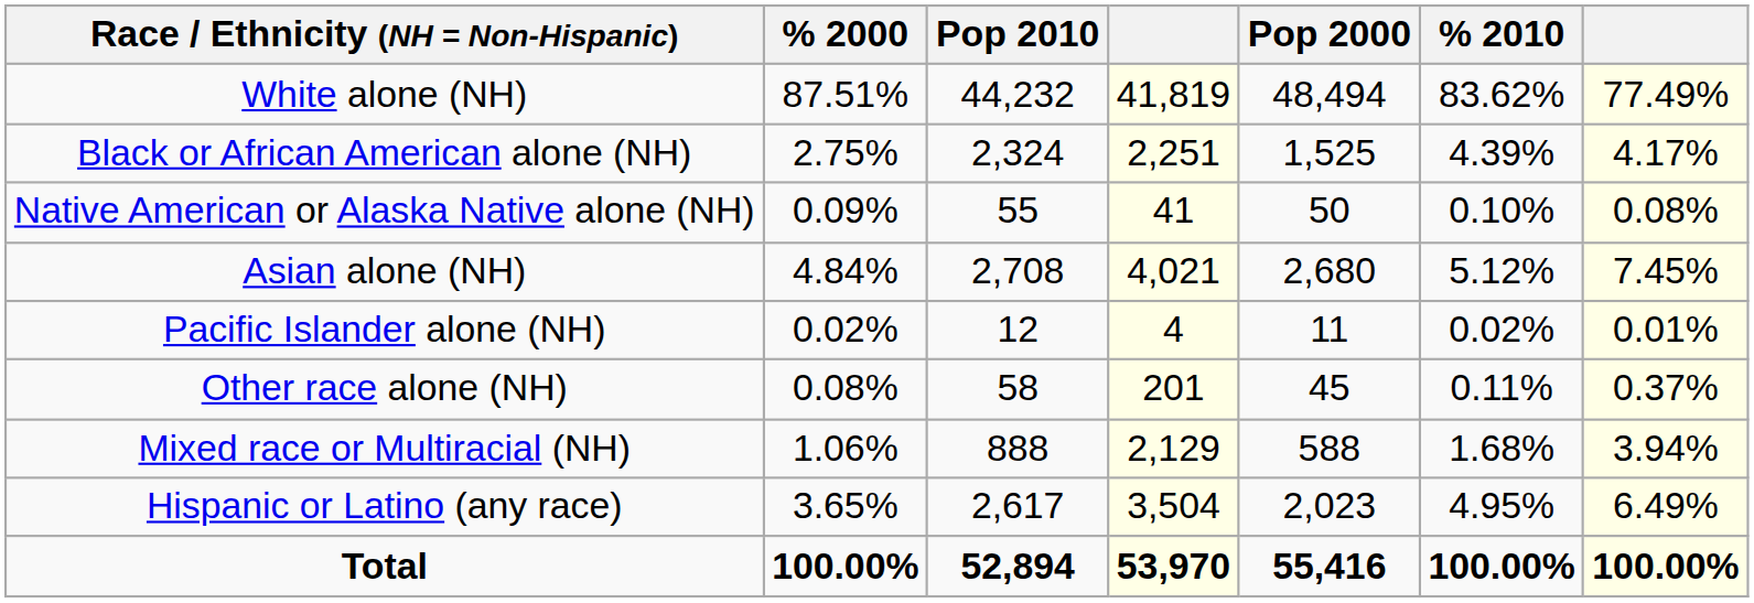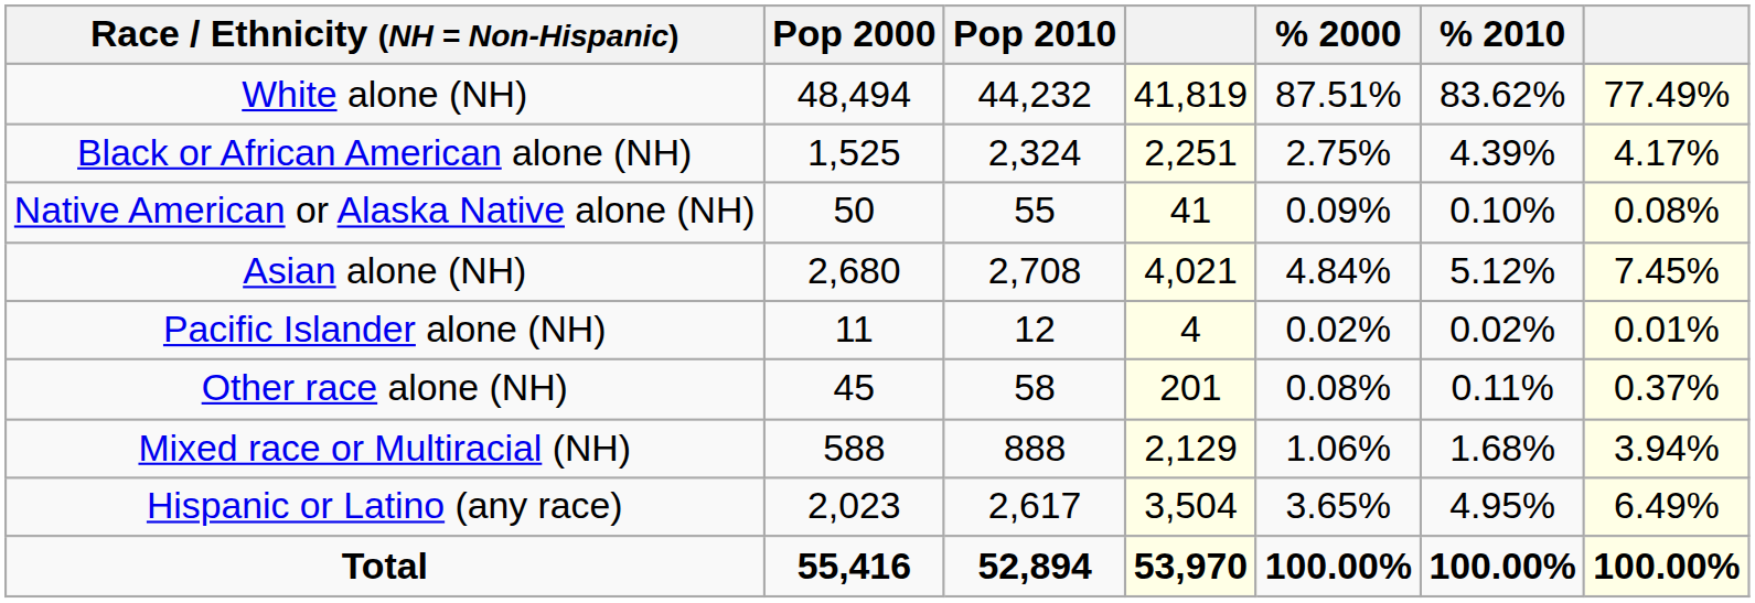columns swapped: Pop 2000 <-> % 2000
